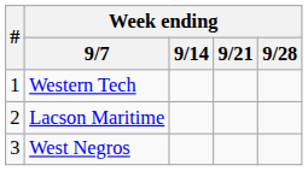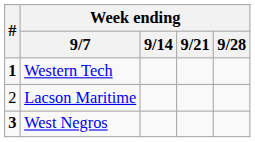Western Tech | #: normal -> bold
West Negros | #: normal -> bold
